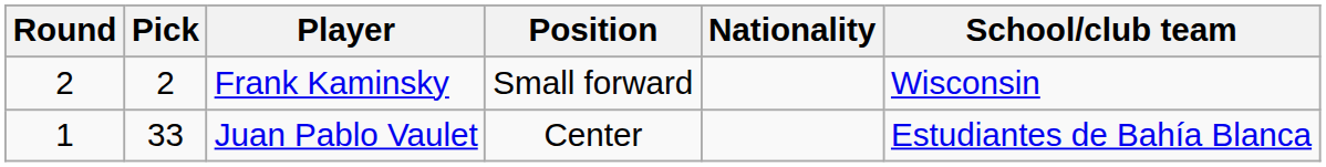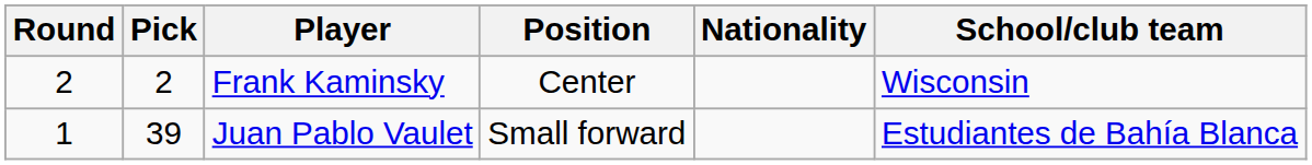Frank Kaminsky | Position: Small forward -> Center
Juan Pablo Vaulet | Pick: 33 -> 39
Juan Pablo Vaulet | Position: Center -> Small forward
